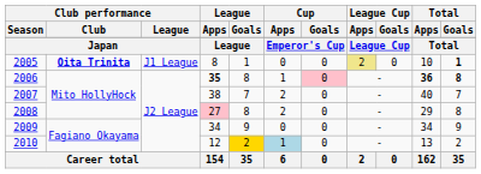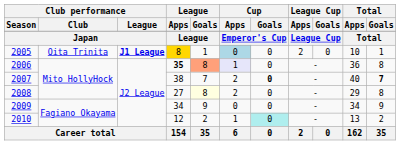2005 | Club performance / Club: bold -> normal
2005 | Club performance / League: normal -> bold
2005 | League / Apps: no background -> gold background
2005 | Cup / Apps: no background -> lightblue background
2005 | League Cup / Apps: khaki background -> no background
2005 | Total / Goals: bold -> normal
2006 | League / Goals: no background -> lightsalmon background
2006 | Cup / Apps: no background -> lavender background
2006 | Cup / Goals: pink background -> no background
2006 | Total / Apps: bold -> normal
2006 | Total / Goals: bold -> normal
2007 | Cup / Goals: normal -> bold
2007 | Total / Goals: normal -> bold
2008 | League / Apps: pink background -> no background
2008 | League / Goals: no background -> lightyellow background
2010 | League / Goals: gold background -> no background
2010 | Cup / Apps: lightblue background -> no background
2010 | Cup / Goals: no background -> paleturquoise background
